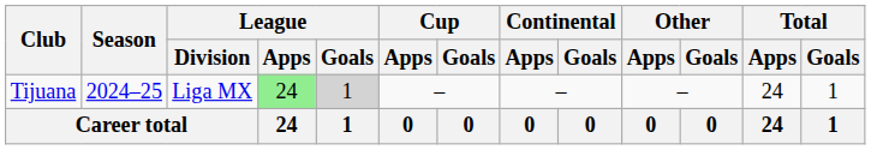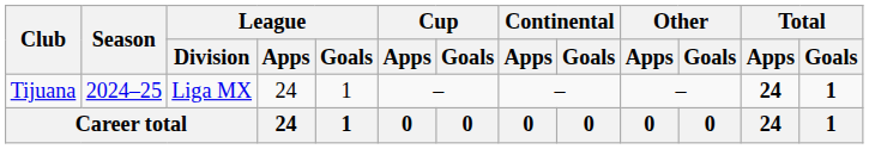Tijuana | League / Apps: lightgreen background -> no background
Tijuana | League / Goals: lightgrey background -> no background
Tijuana | Total / Apps: normal -> bold
Tijuana | Total / Goals: normal -> bold
